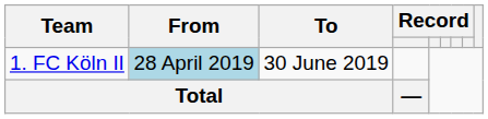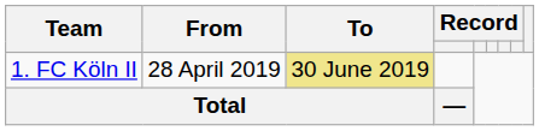1. FC Köln II | From: lightblue background -> no background
1. FC Köln II | To: no background -> khaki background
